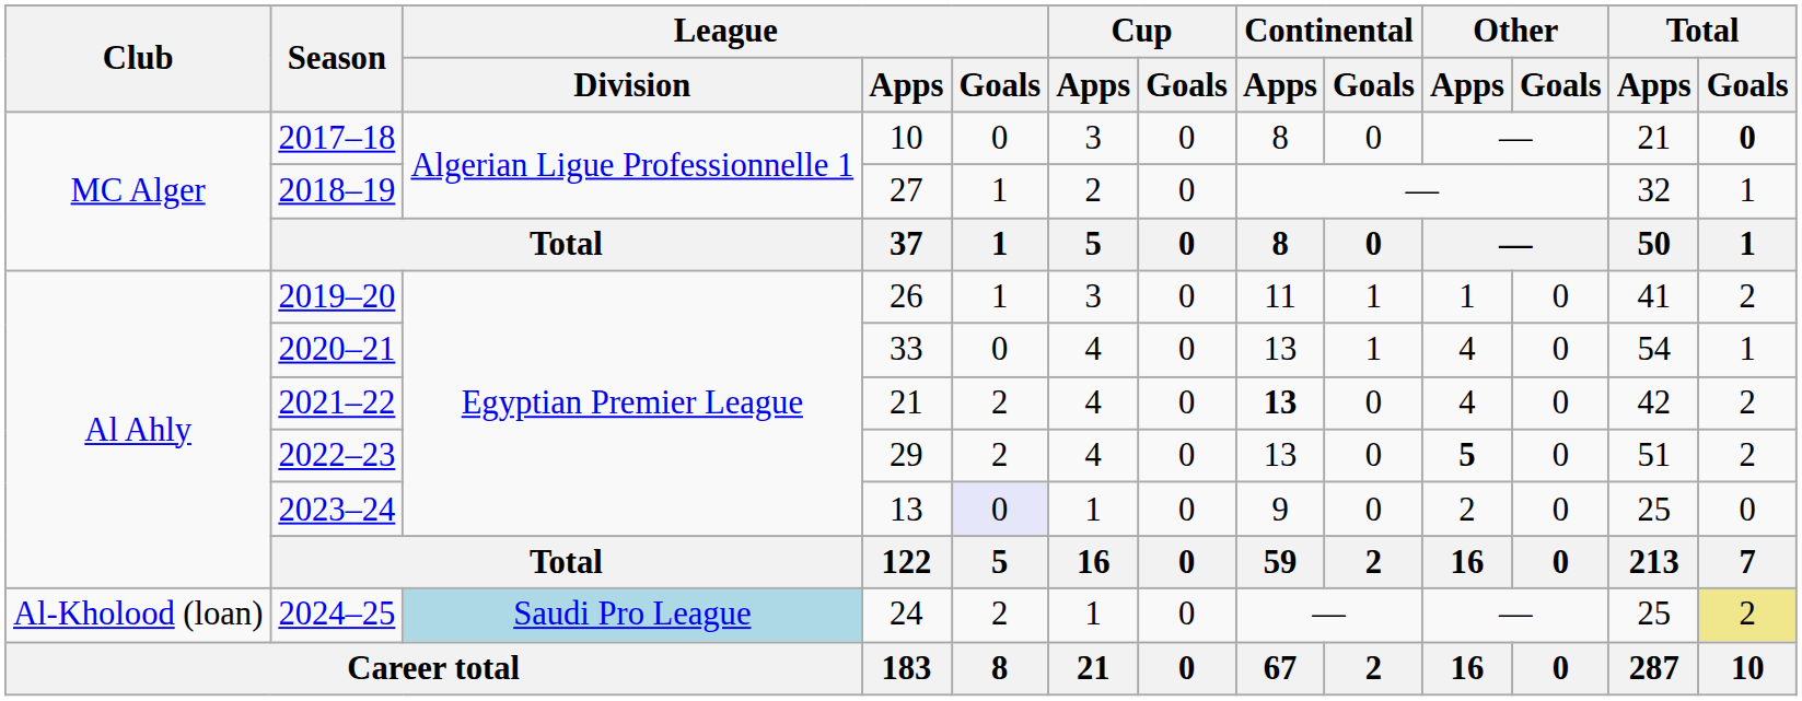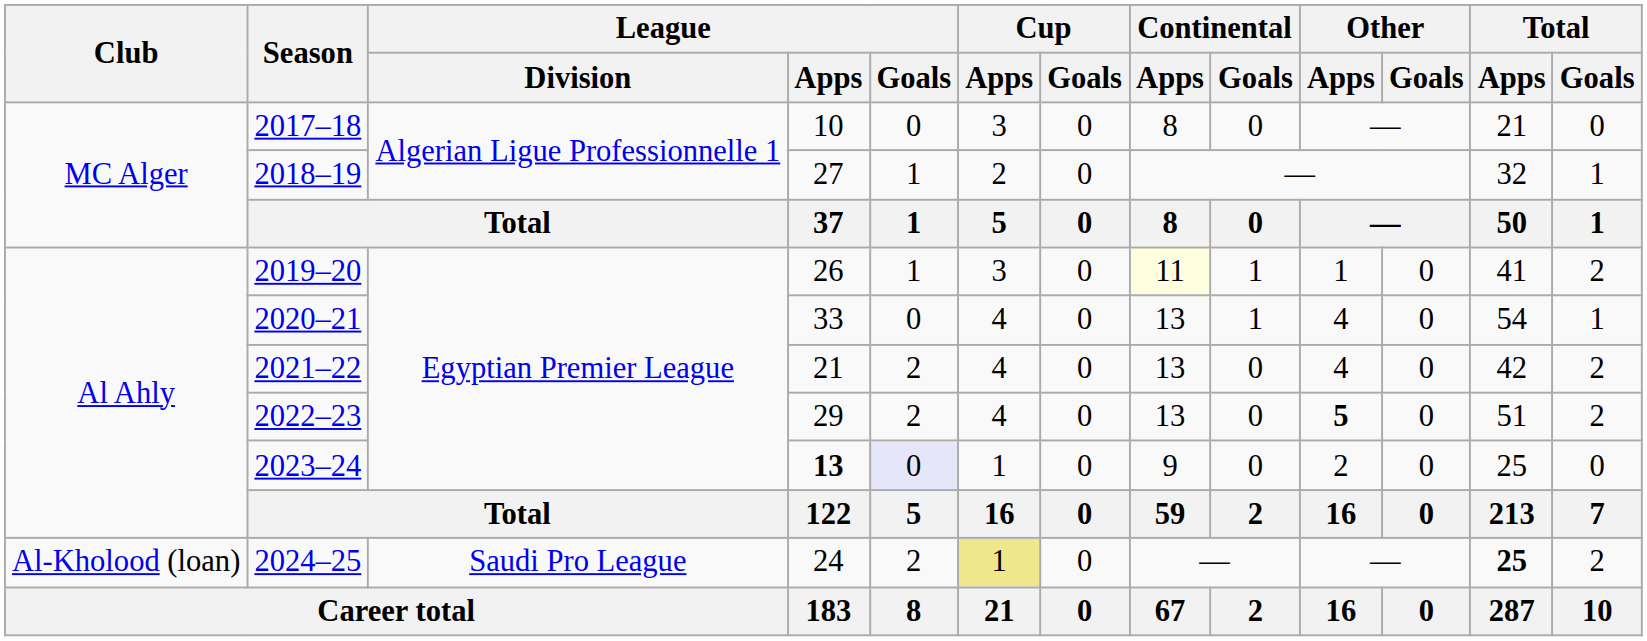2017–18 | Total / Goals: bold -> normal
2019–20 | Continental / Apps: no background -> lightyellow background
2021–22 | Continental / Apps: bold -> normal
2023–24 | League / Apps: normal -> bold
2024–25 | League / Division: lightblue background -> no background
2024–25 | Cup / Apps: no background -> khaki background
2024–25 | Total / Apps: normal -> bold
2024–25 | Total / Goals: khaki background -> no background
